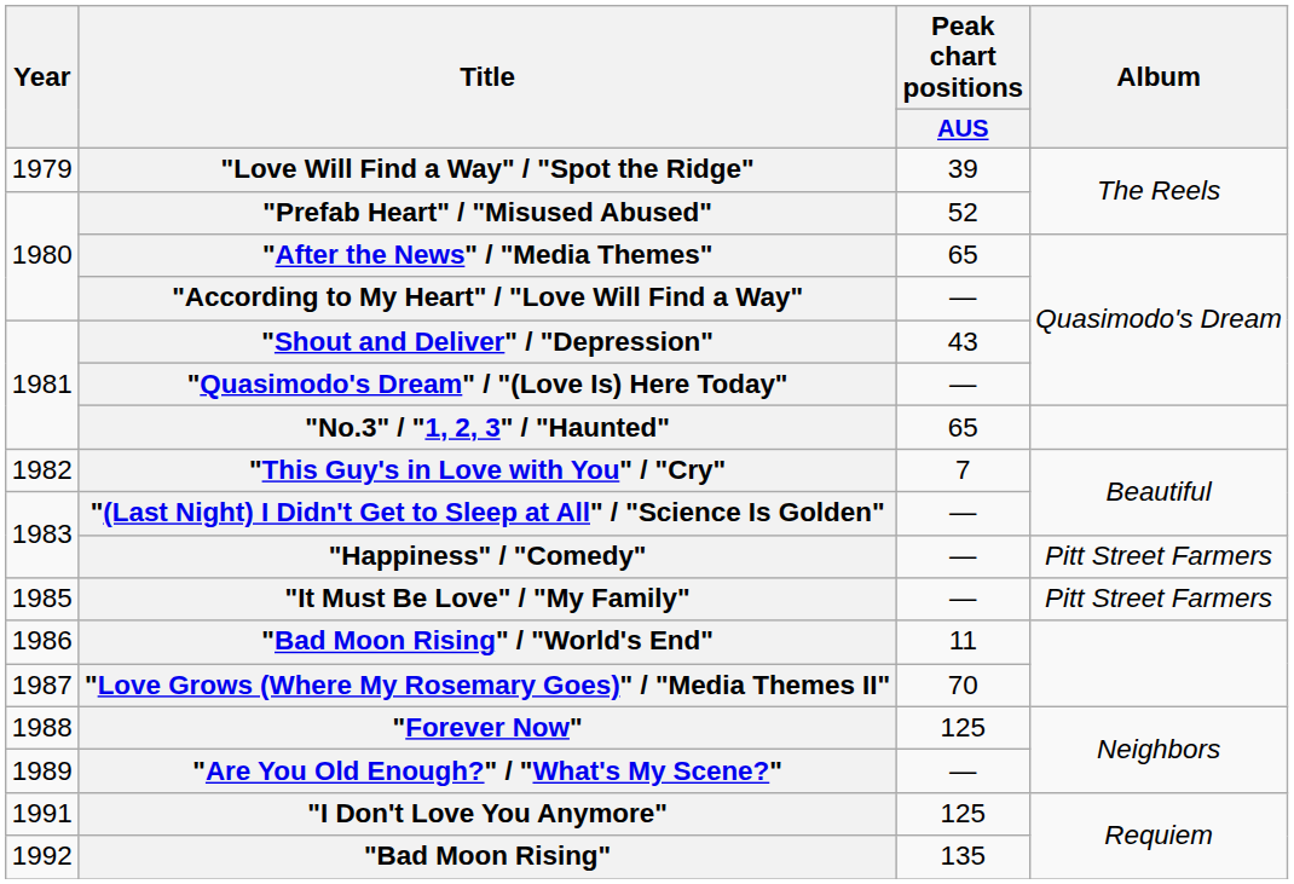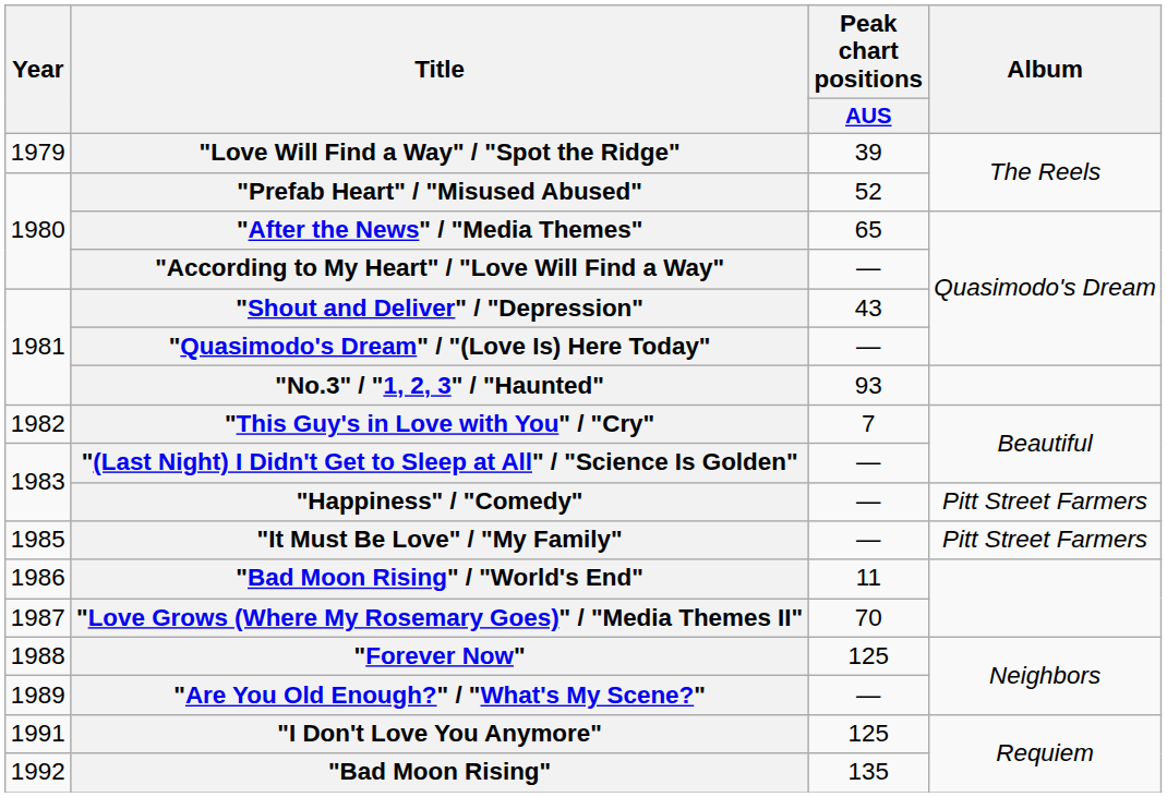"No.3" / "1, 2, 3" / "Haunted" | Peak chart positions / AUS: 65 -> 93
